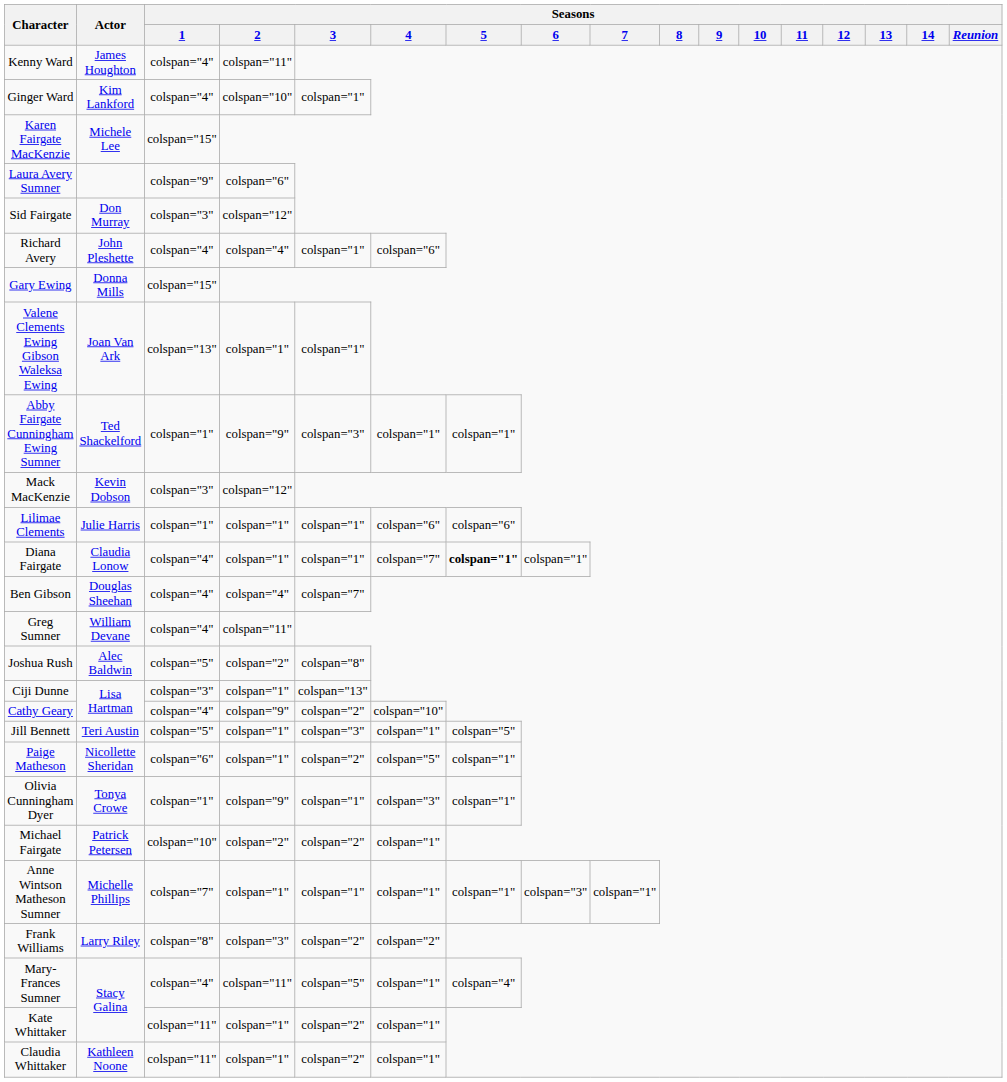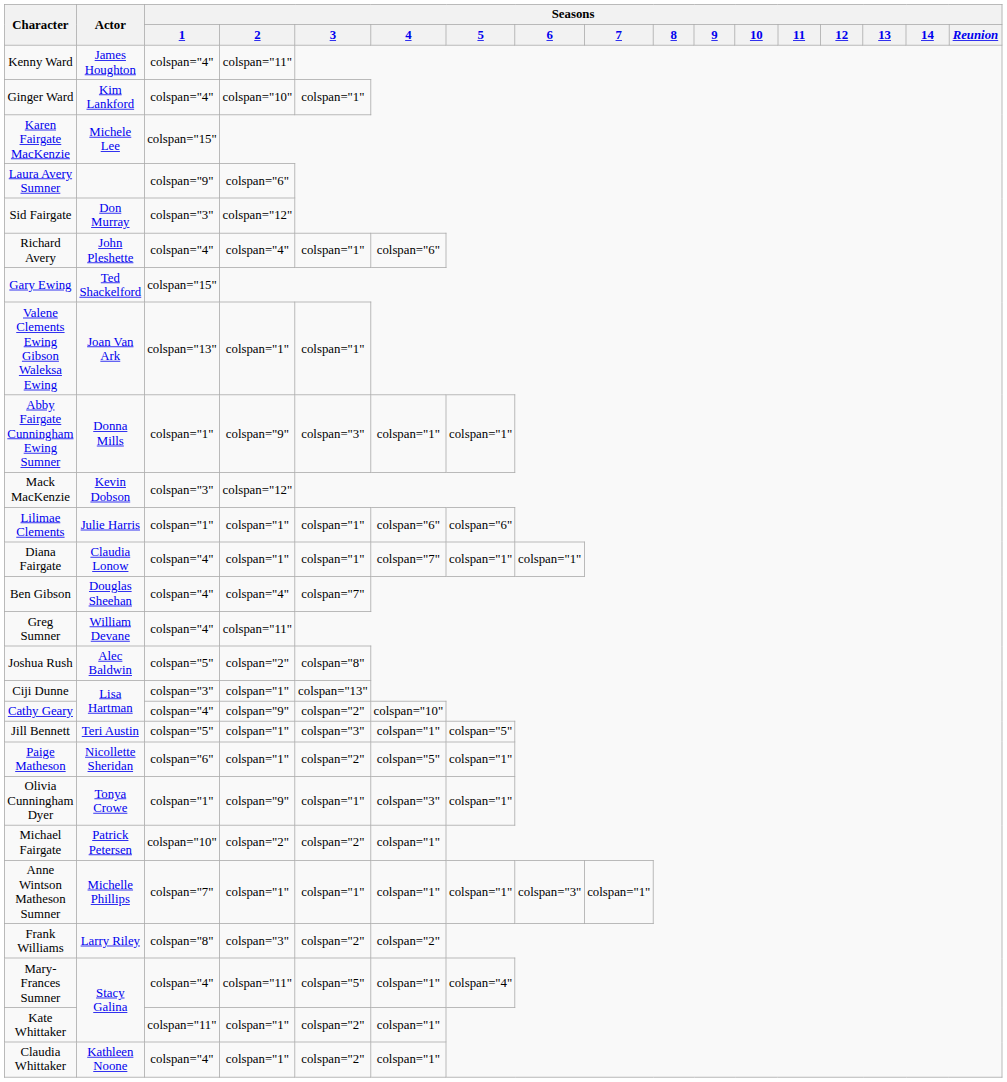Gary Ewing | Actor: Donna Mills -> Ted Shackelford
Abby Fairgate Cunningham Ewing Sumner | Actor: Ted Shackelford -> Donna Mills
Diana Fairgate | Seasons / 5: bold -> normal
Claudia Whittaker | Seasons / 1: colspan="11" -> colspan="4"
